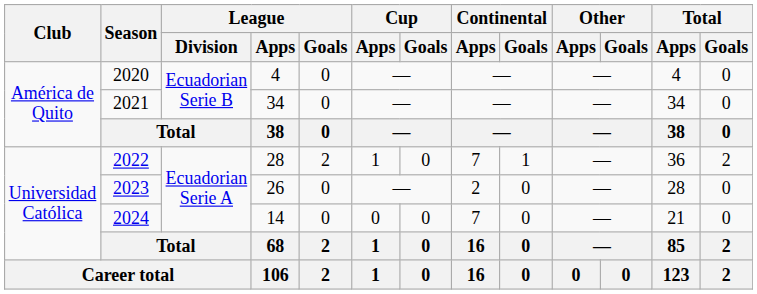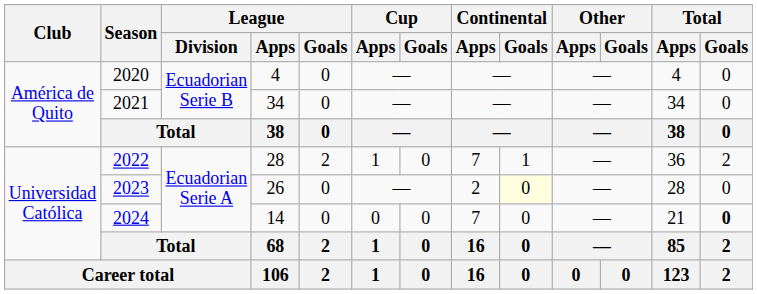2023 | Continental / Goals: no background -> lightyellow background
2024 | Total / Goals: normal -> bold
